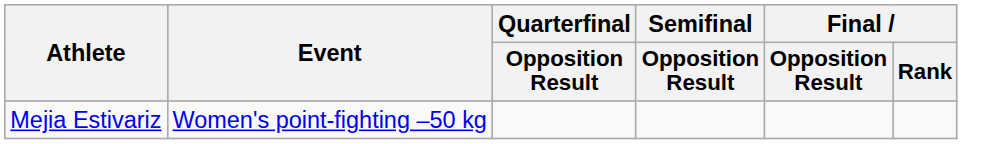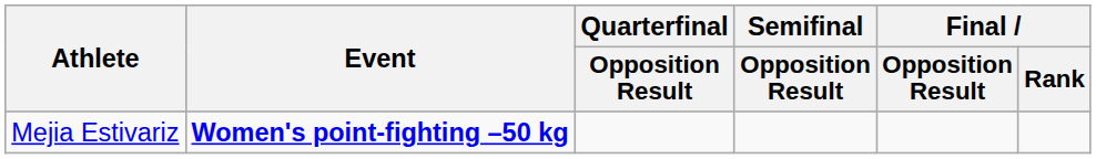Mejia Estivariz | Event: normal -> bold
